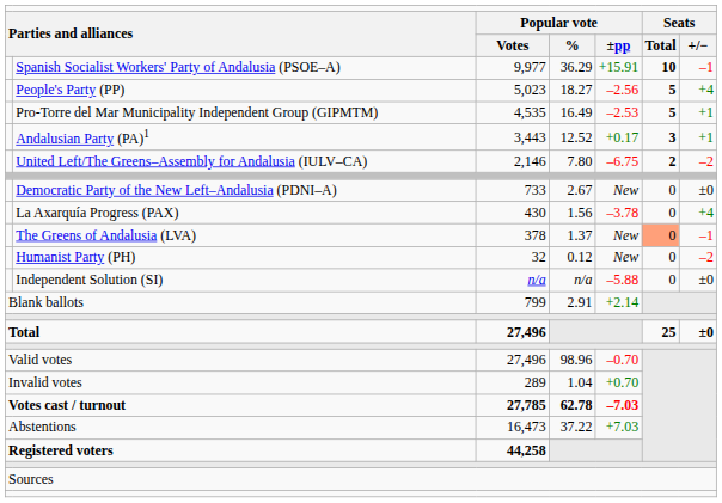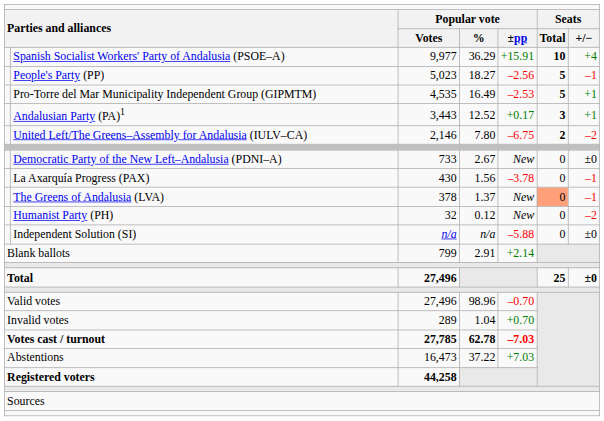Spanish Socialist Workers' Party of Andalusia (PSOE–A) | column 7: –1 -> +4
People's Party (PP) | column 7: +4 -> –1
La Axarquía Progress (PAX) | column 7: +4 -> –1
